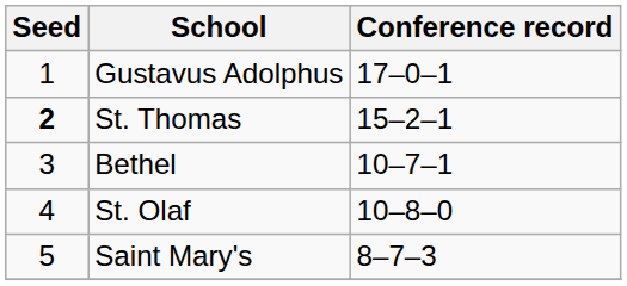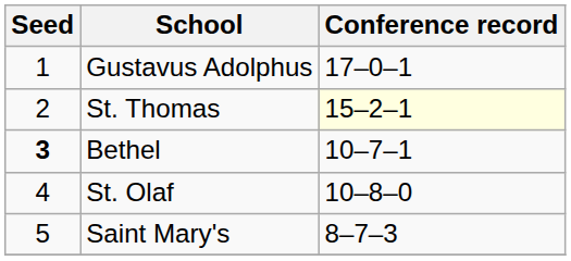St. Thomas | Seed: bold -> normal
St. Thomas | Conference record: no background -> lightyellow background
Bethel | Seed: normal -> bold
